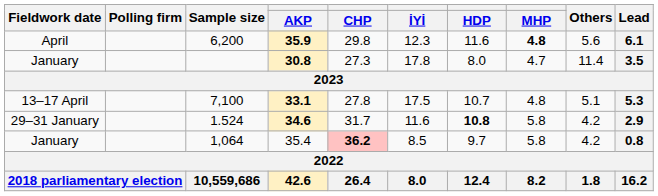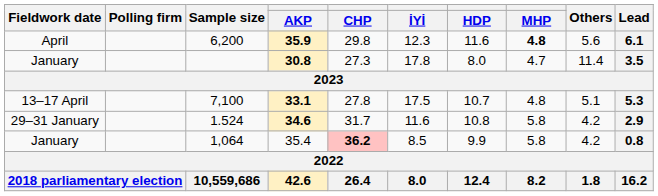1.524 | HDP: bold -> normal
1,064 | HDP: 9.7 -> 9.9
